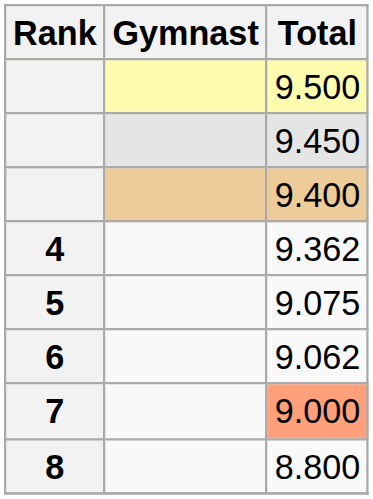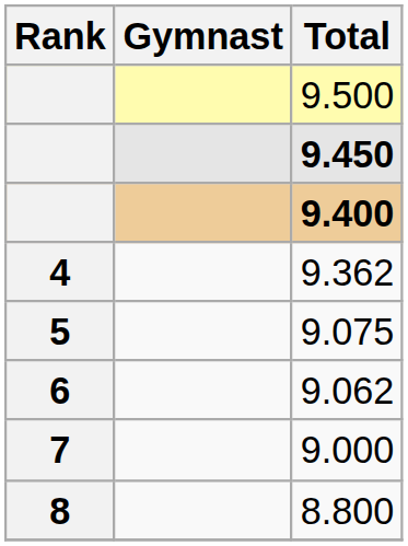9.450 | Total: normal -> bold
9.400 | Total: normal -> bold
9.000 | Total: lightsalmon background -> no background
